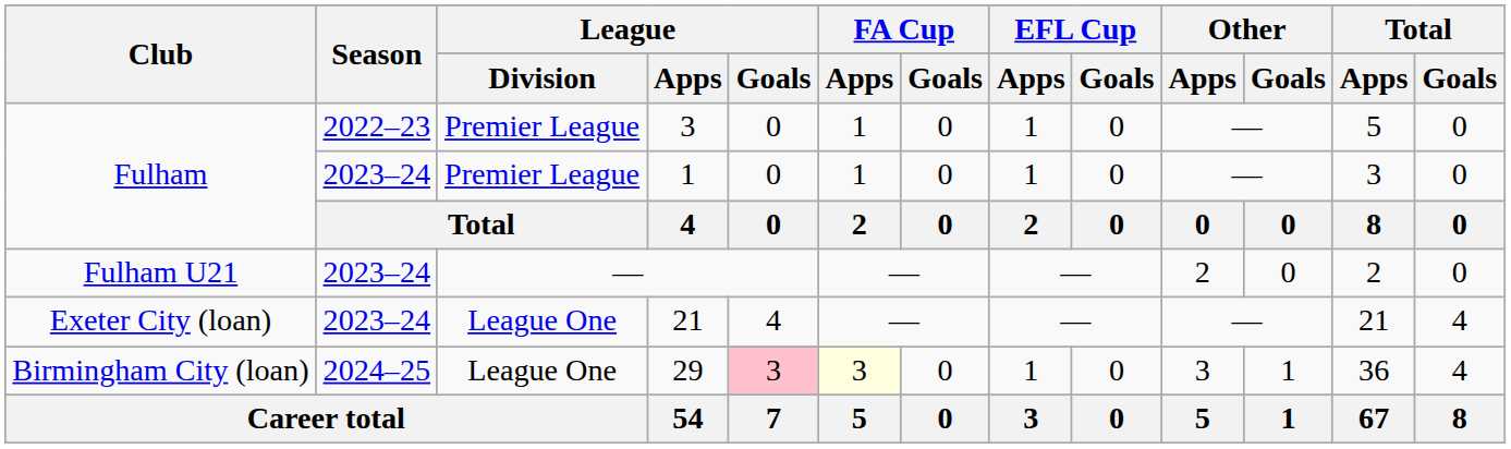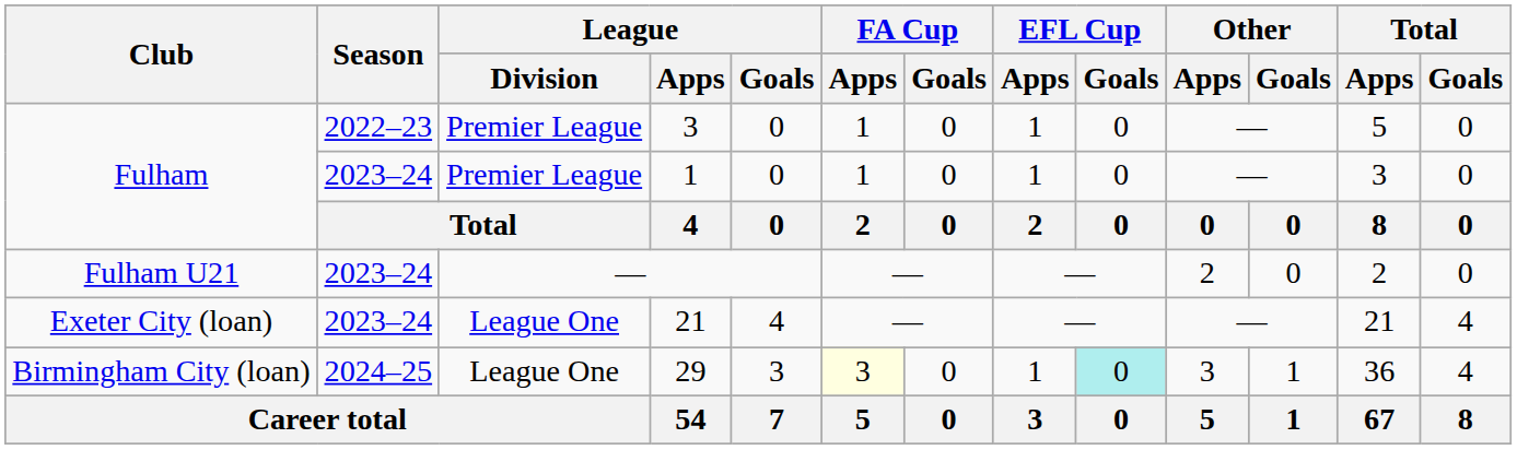29 | League / Goals: pink background -> no background
29 | EFL Cup / Goals: no background -> paleturquoise background
